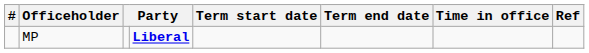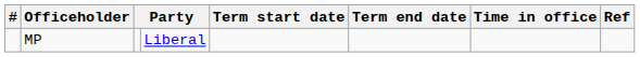MP | column 4: bold -> normal
